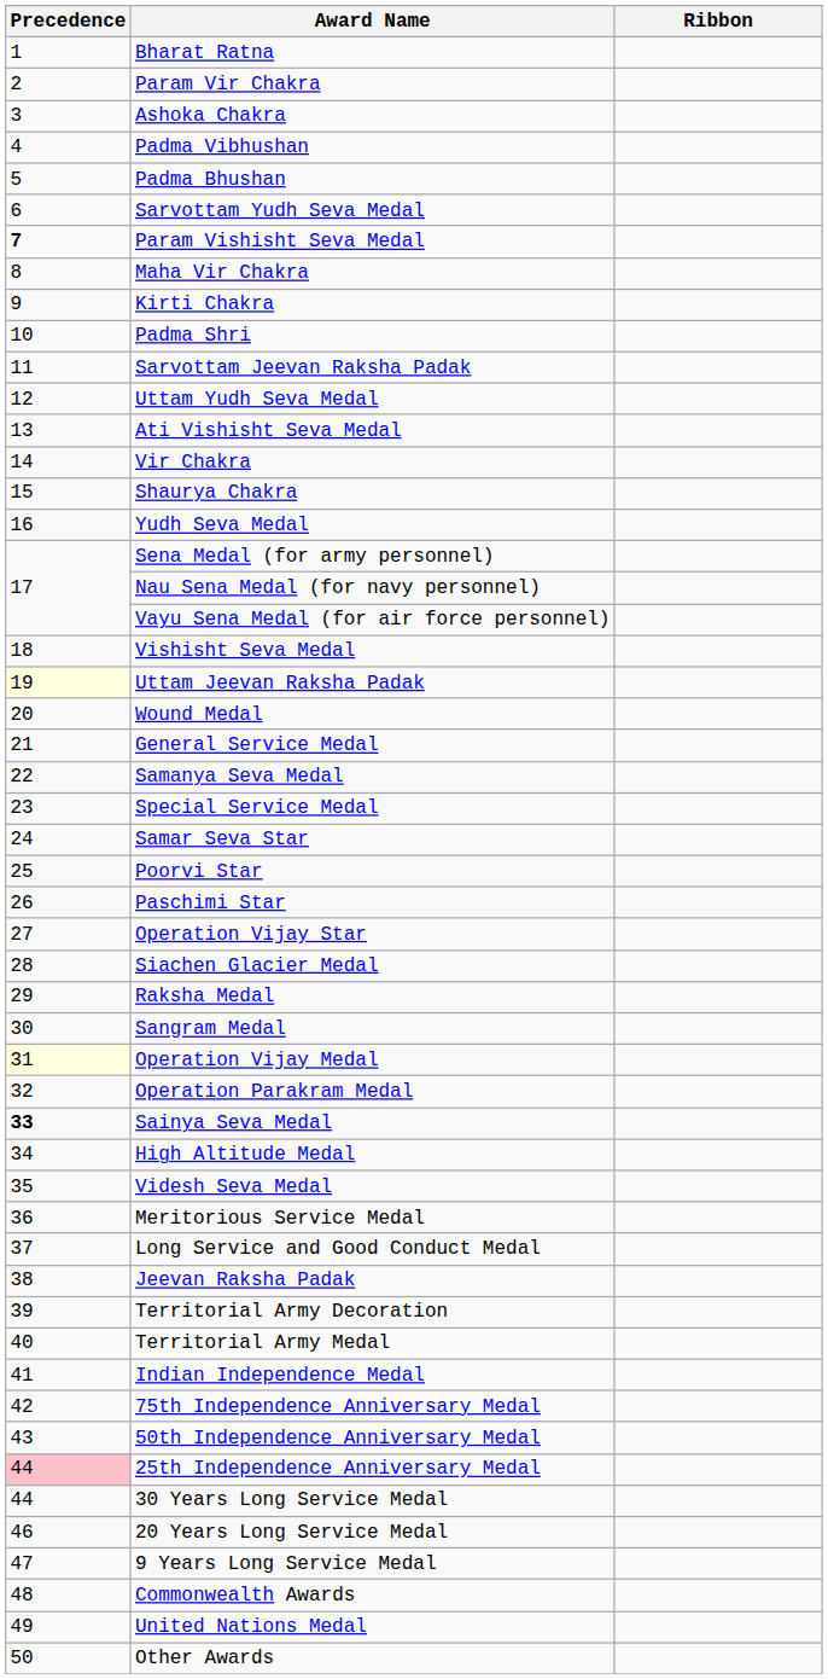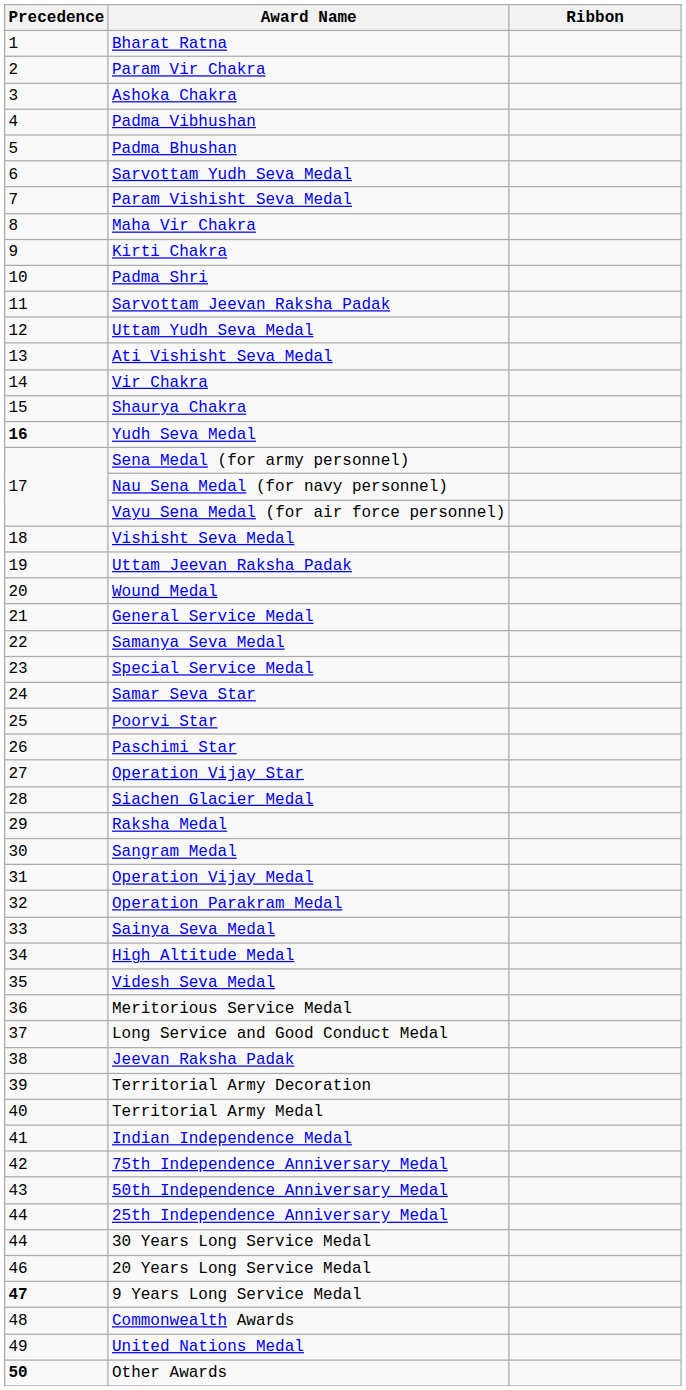Param Vishisht Seva Medal | Precedence: bold -> normal
Yudh Seva Medal | Precedence: normal -> bold
Uttam Jeevan Raksha Padak | Precedence: lightyellow background -> no background
Operation Vijay Medal | Precedence: lightyellow background -> no background
Sainya Seva Medal | Precedence: bold -> normal
25th Independence Anniversary Medal | Precedence: pink background -> no background
9 Years Long Service Medal | Precedence: normal -> bold
Other Awards | Precedence: normal -> bold
